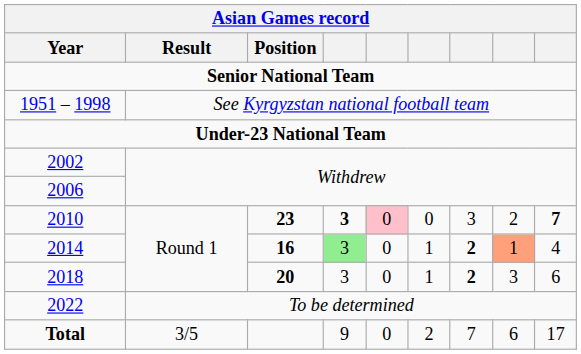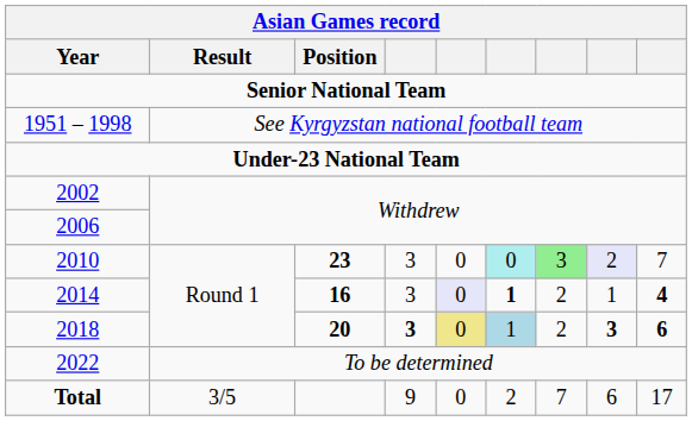23 | column 4: bold -> normal
23 | column 5: pink background -> no background
23 | column 6: no background -> paleturquoise background
23 | column 7: no background -> lightgreen background
23 | column 8: no background -> lavender background
23 | column 9: bold -> normal
16 | column 4: lightgreen background -> no background
16 | column 5: no background -> lavender background
16 | column 6: normal -> bold
16 | column 7: bold -> normal
16 | column 8: lightsalmon background -> no background
16 | column 9: normal -> bold
20 | column 4: normal -> bold
20 | column 5: no background -> khaki background
20 | column 6: no background -> lightblue background
20 | column 7: bold -> normal
20 | column 8: normal -> bold
20 | column 9: normal -> bold
